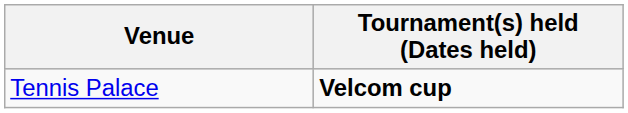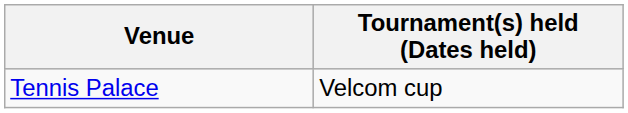Tennis Palace | Tournament(s) held (Dates held): bold -> normal
